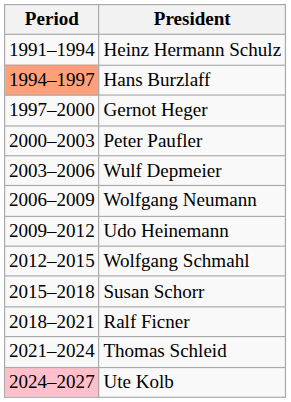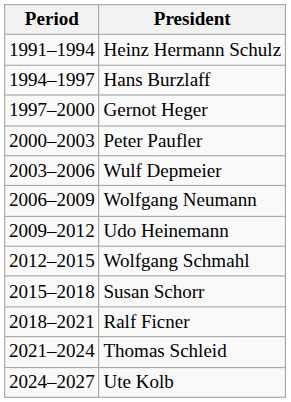Hans Burzlaff | Period: lightsalmon background -> no background
Ute Kolb | Period: pink background -> no background
